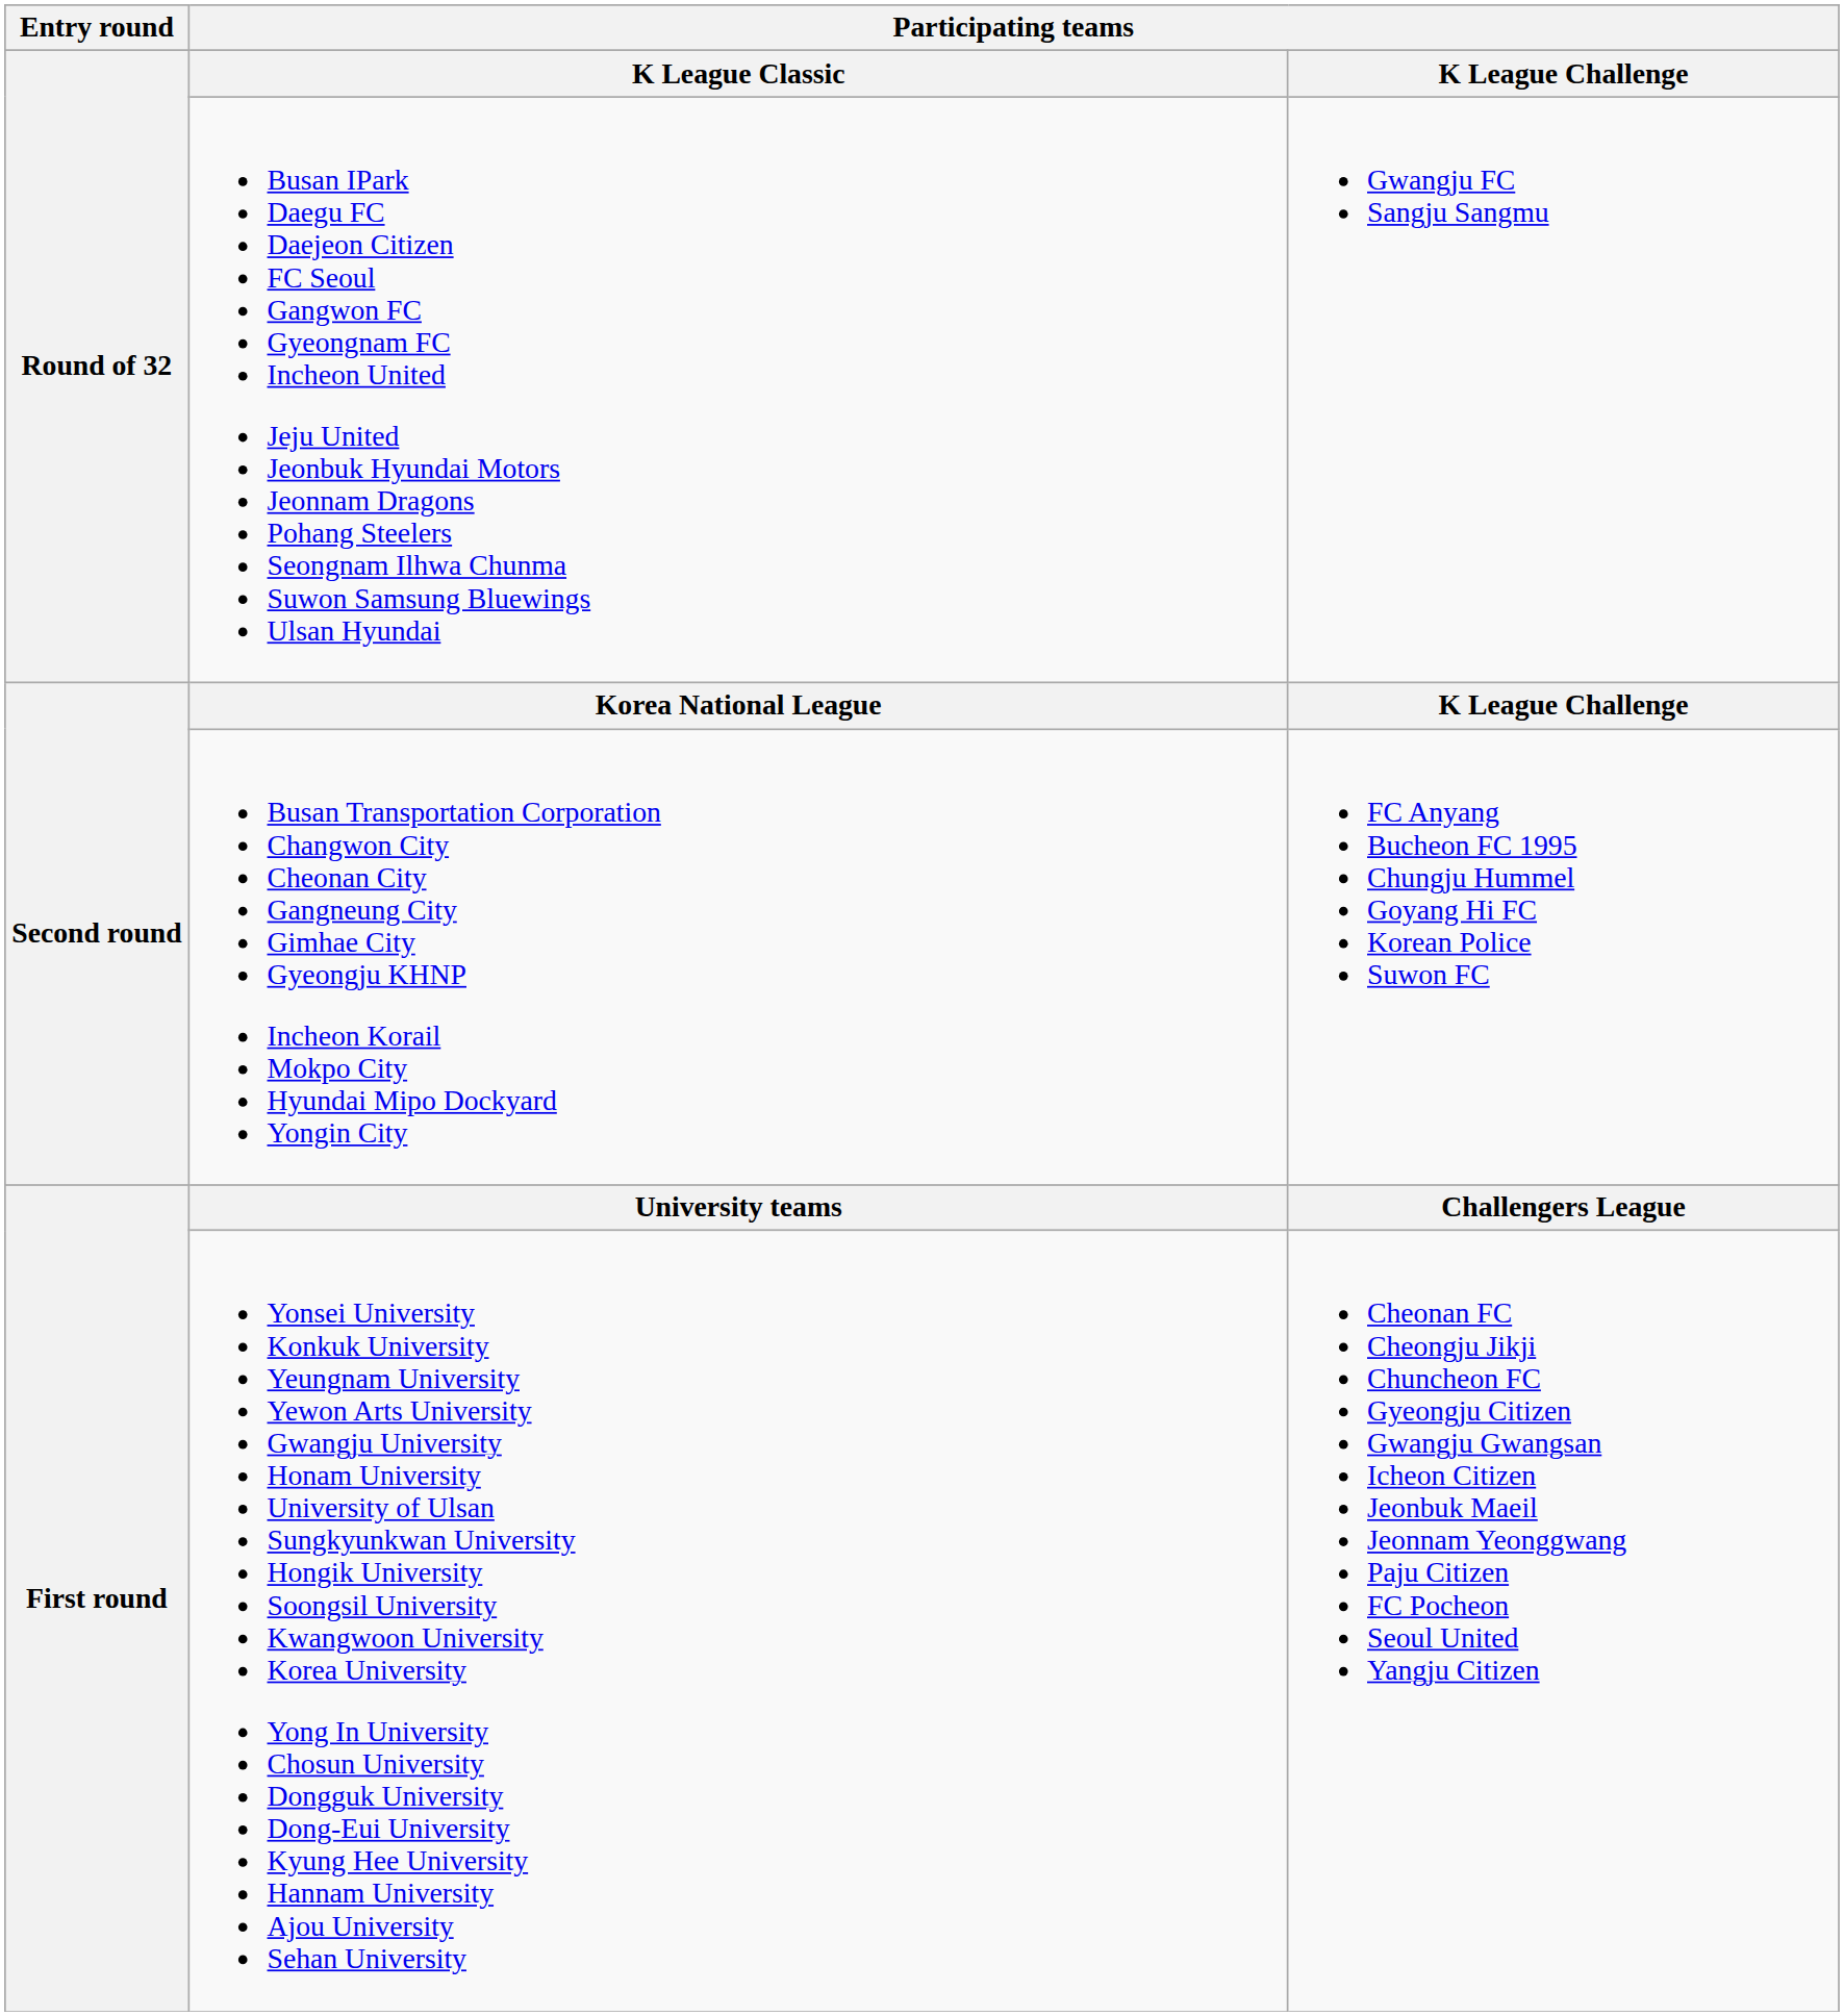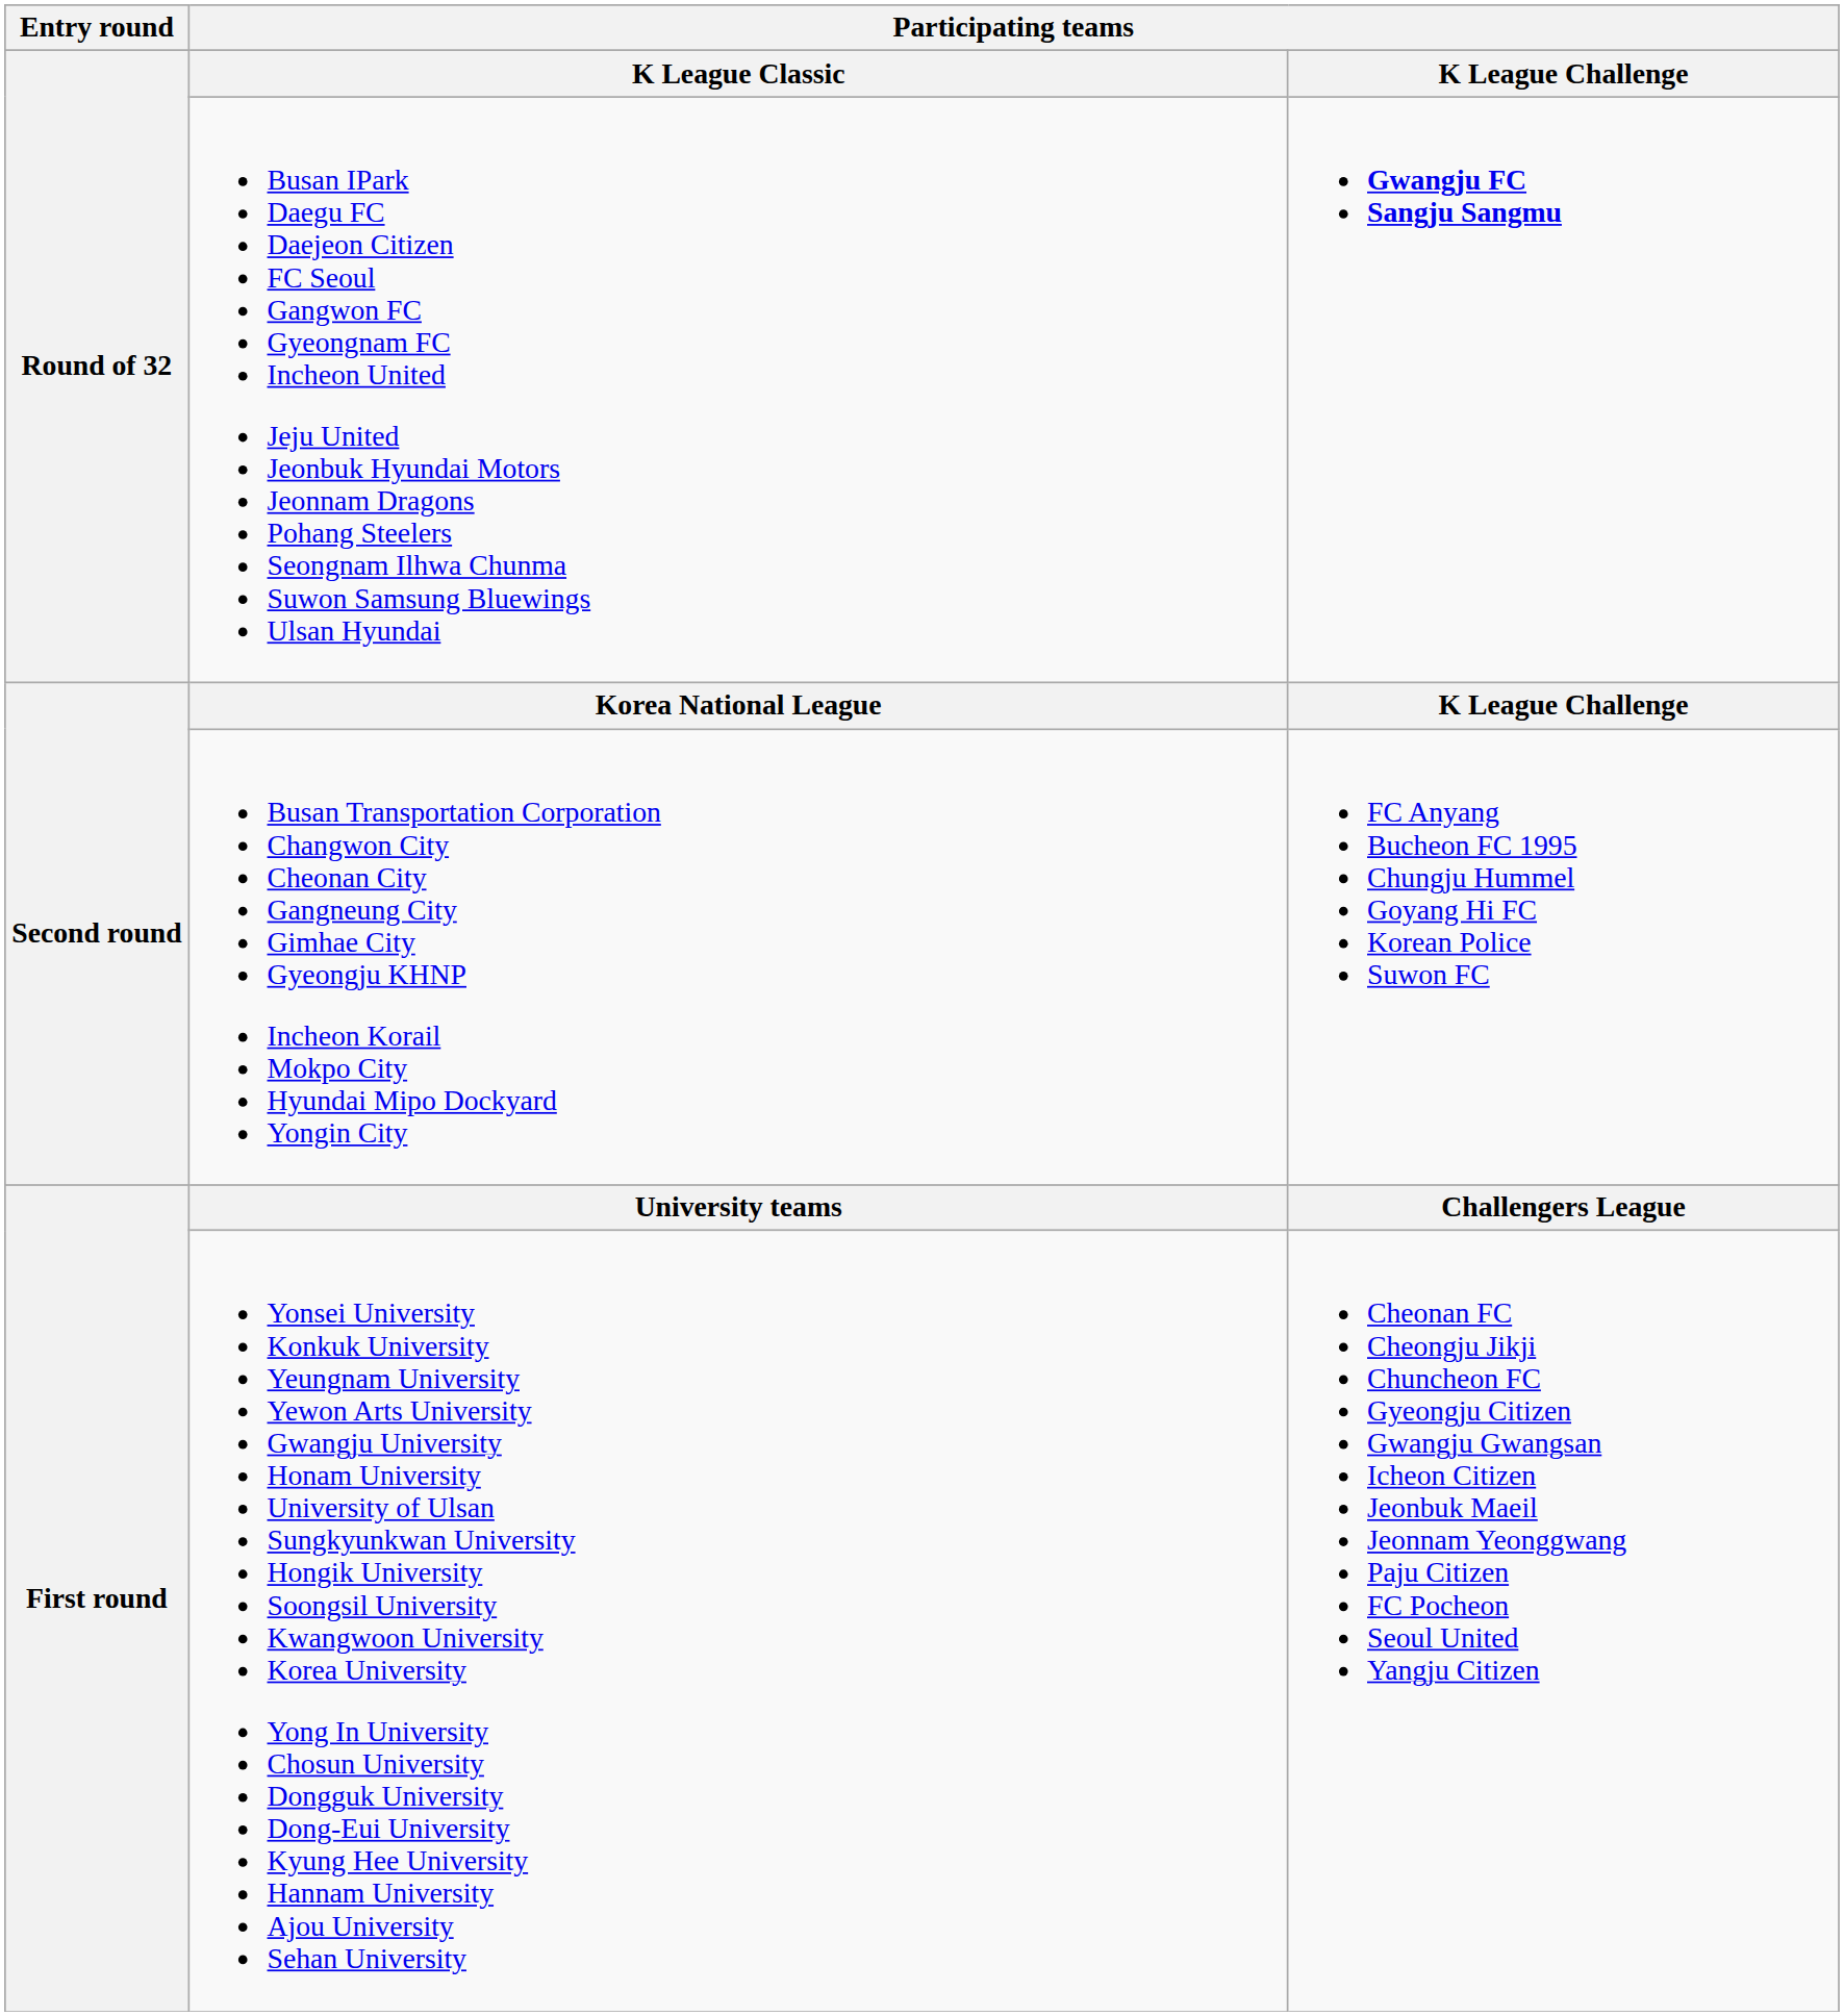row 3 | Participating teams / K League Challenge: normal -> bold
